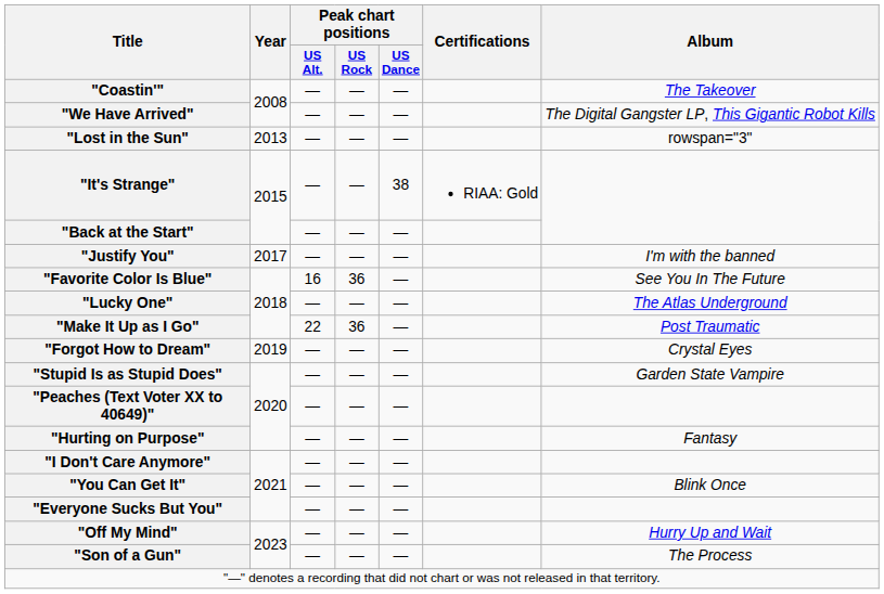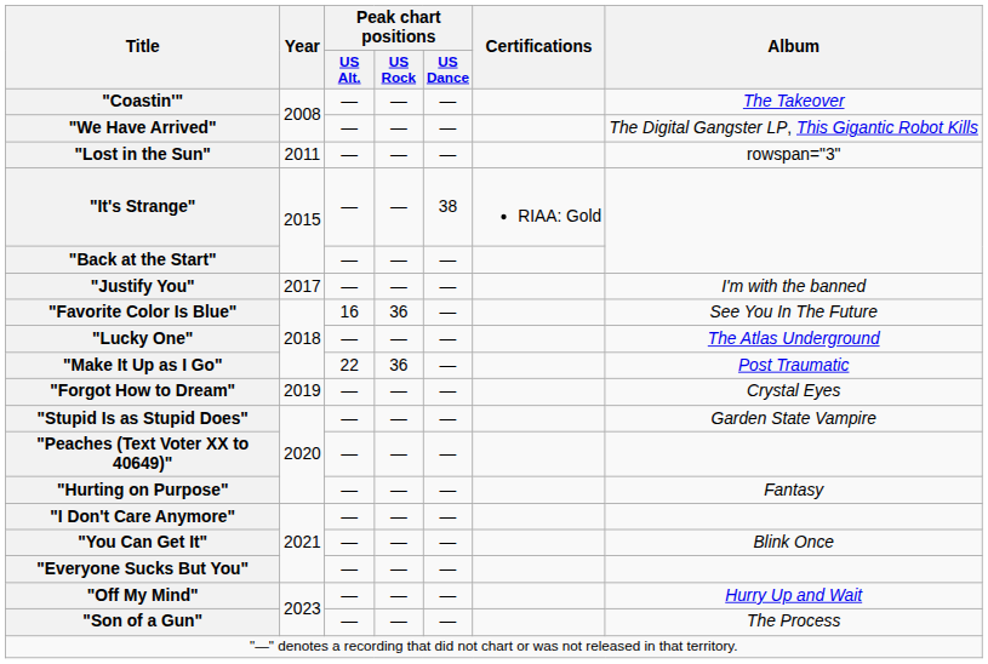"Lost in the Sun" | Year: 2013 -> 2011
